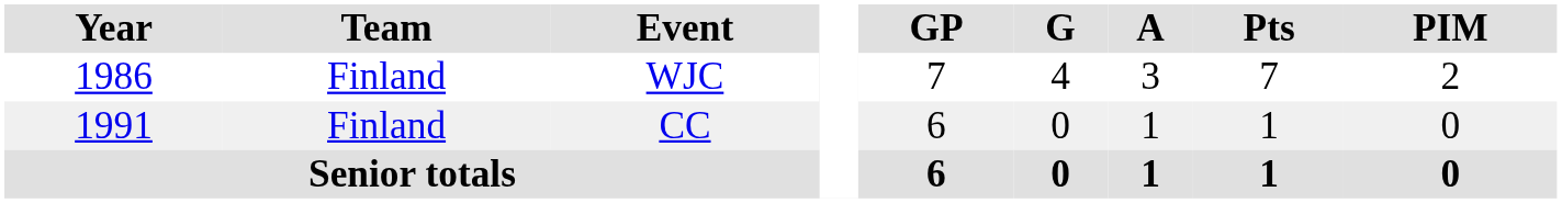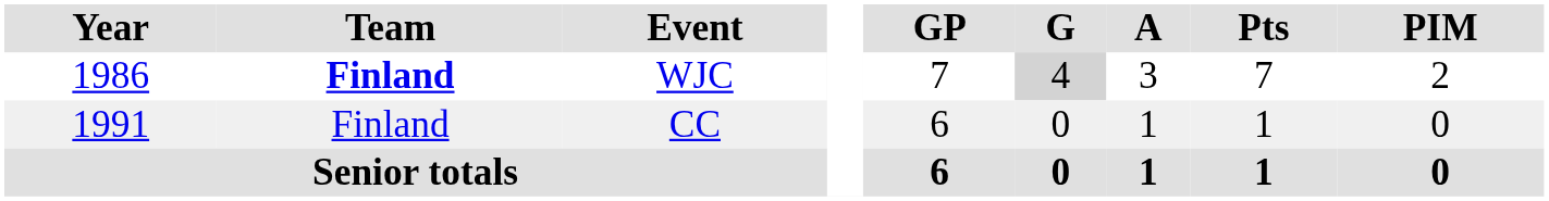WJC | Team: normal -> bold
WJC | G: no background -> lightgrey background
